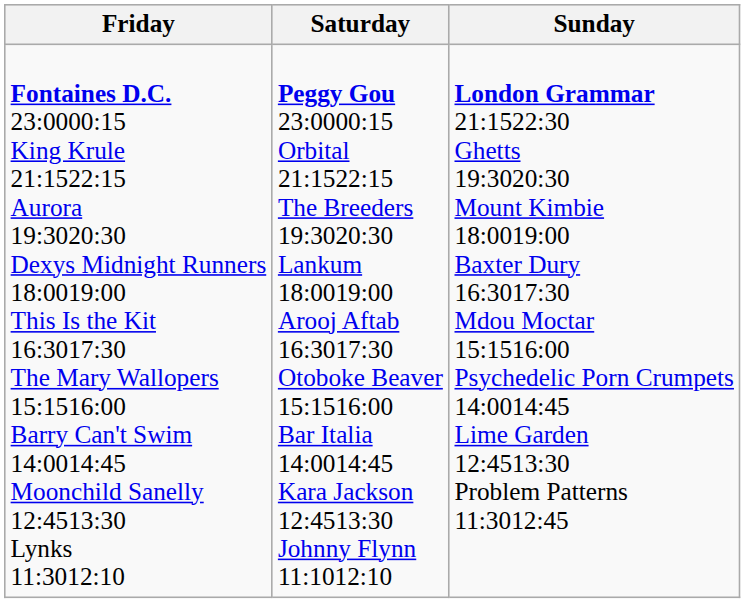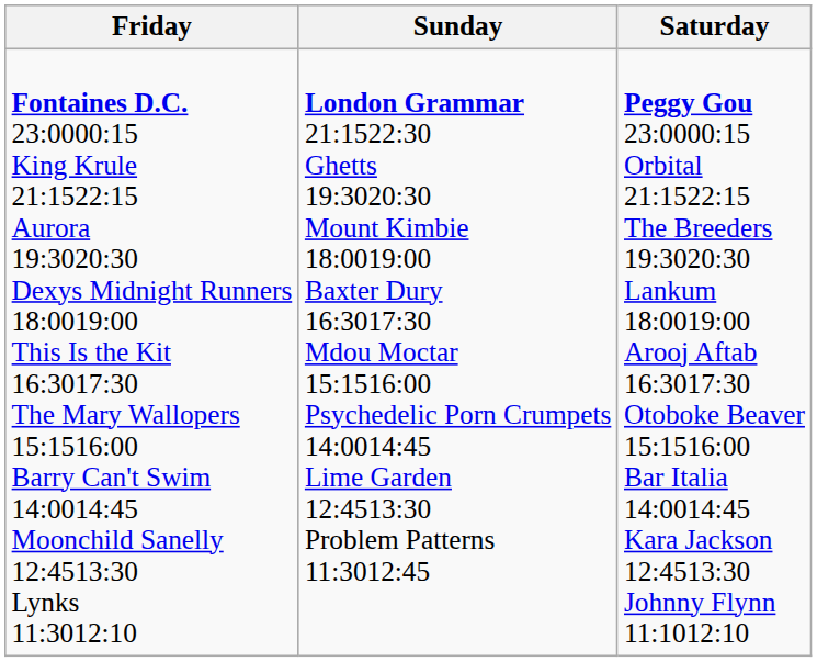columns swapped: Saturday <-> Sunday
